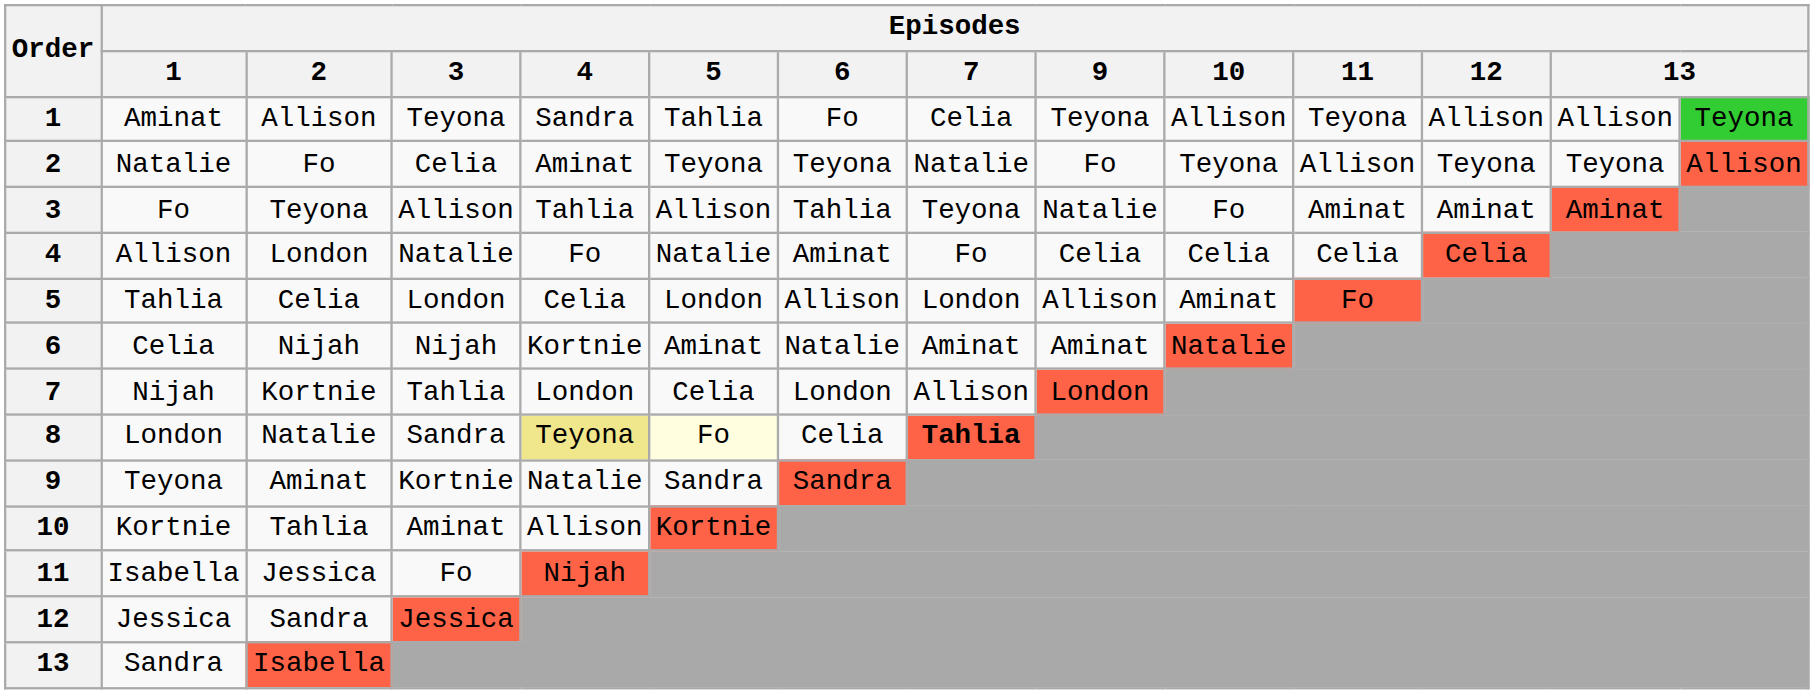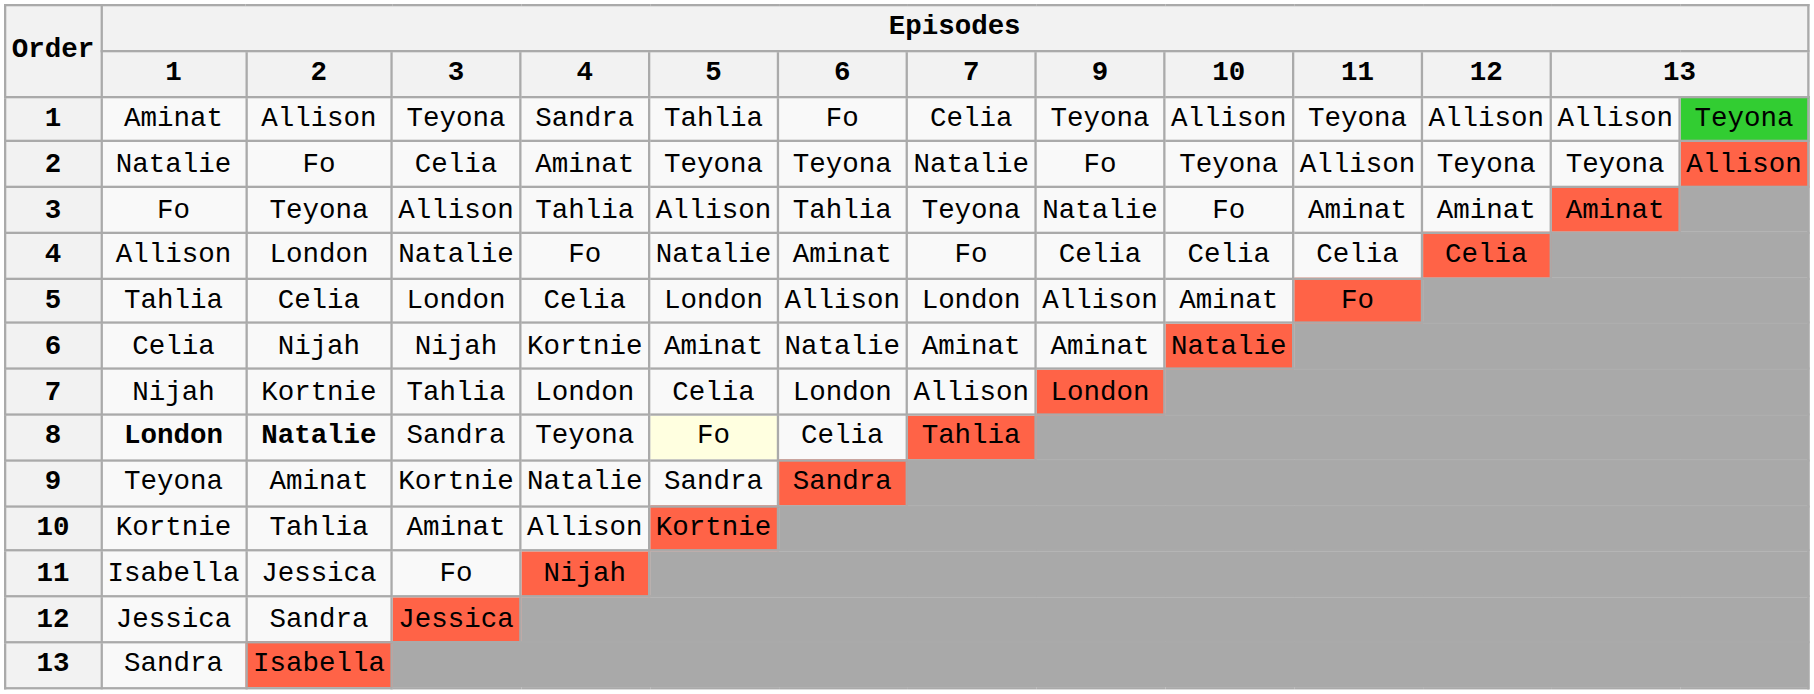8 | Episodes / 1: normal -> bold
8 | Episodes / 2: normal -> bold
8 | Episodes / 4: khaki background -> no background
8 | Episodes / 7: bold -> normal
